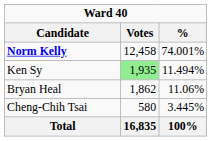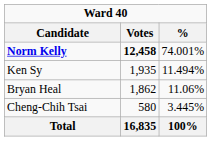Norm Kelly | Votes: normal -> bold
Ken Sy | Votes: lightgreen background -> no background
